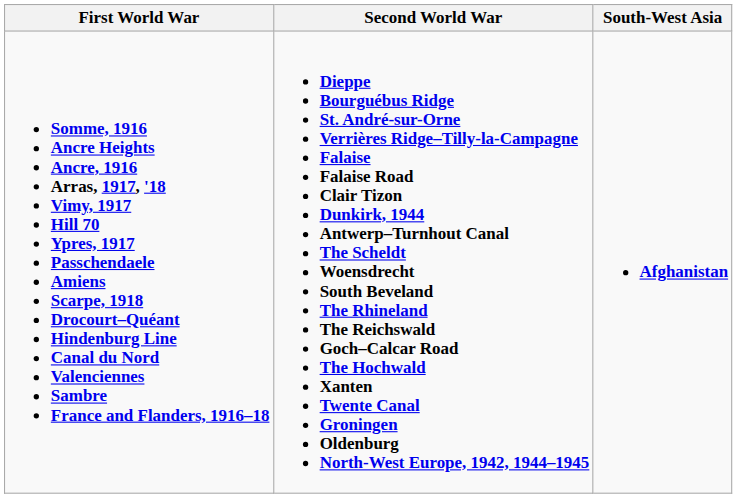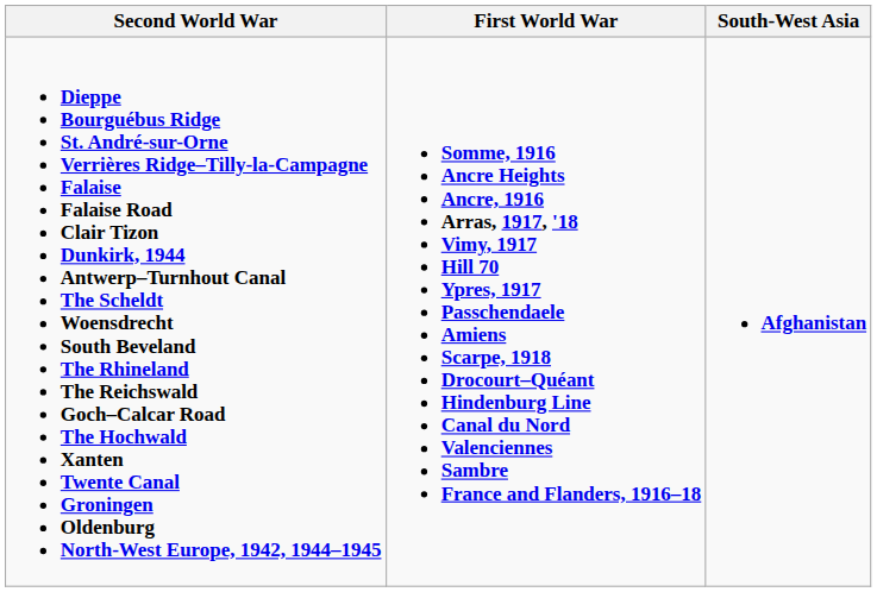columns swapped: First World War <-> Second World War
